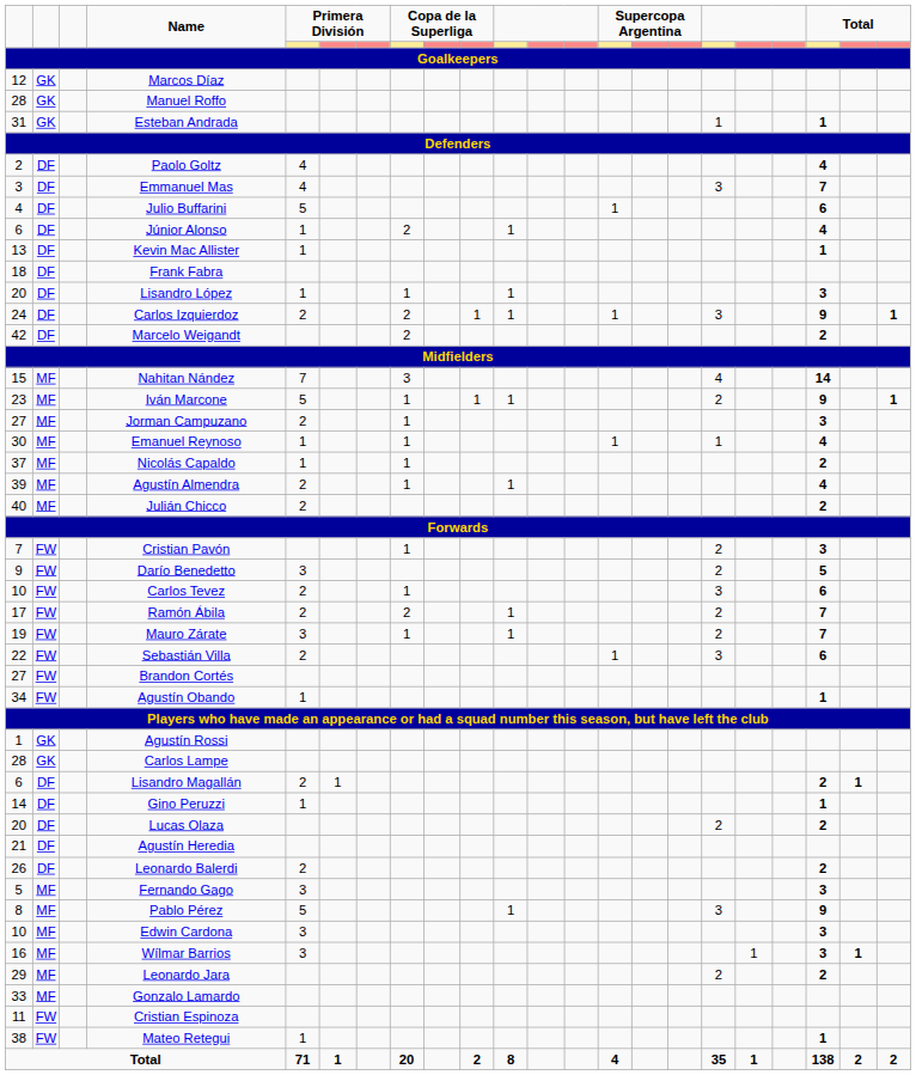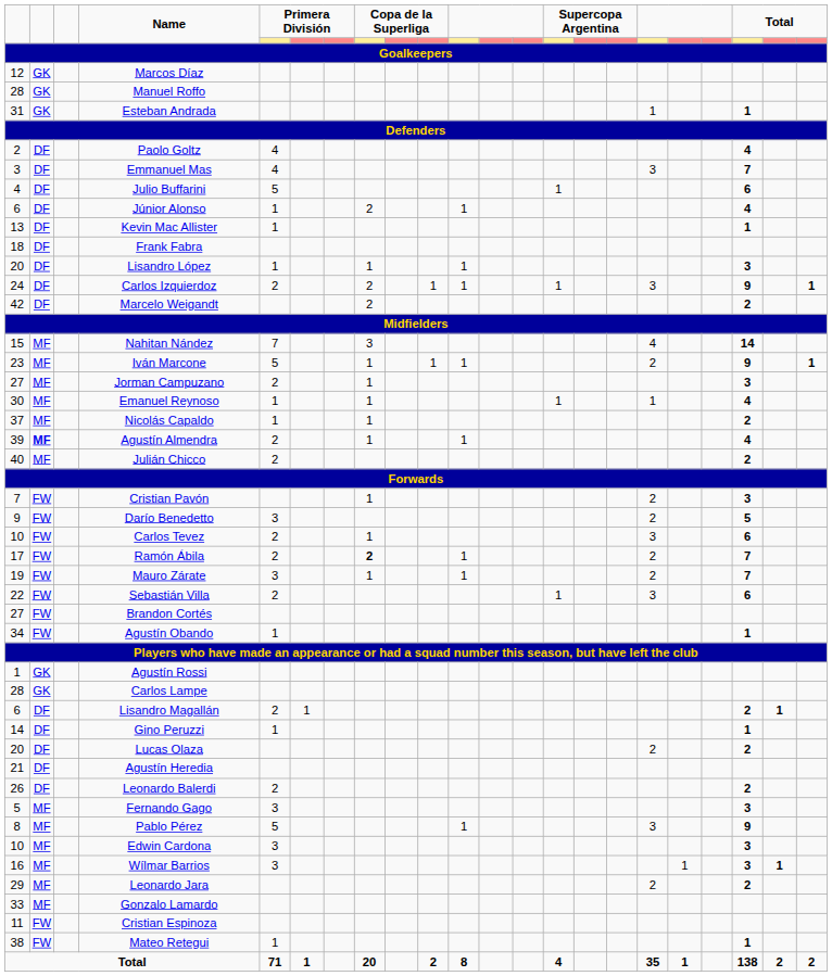Agustín Almendra | column 2: normal -> bold
Ramón Ábila | column 8: normal -> bold
